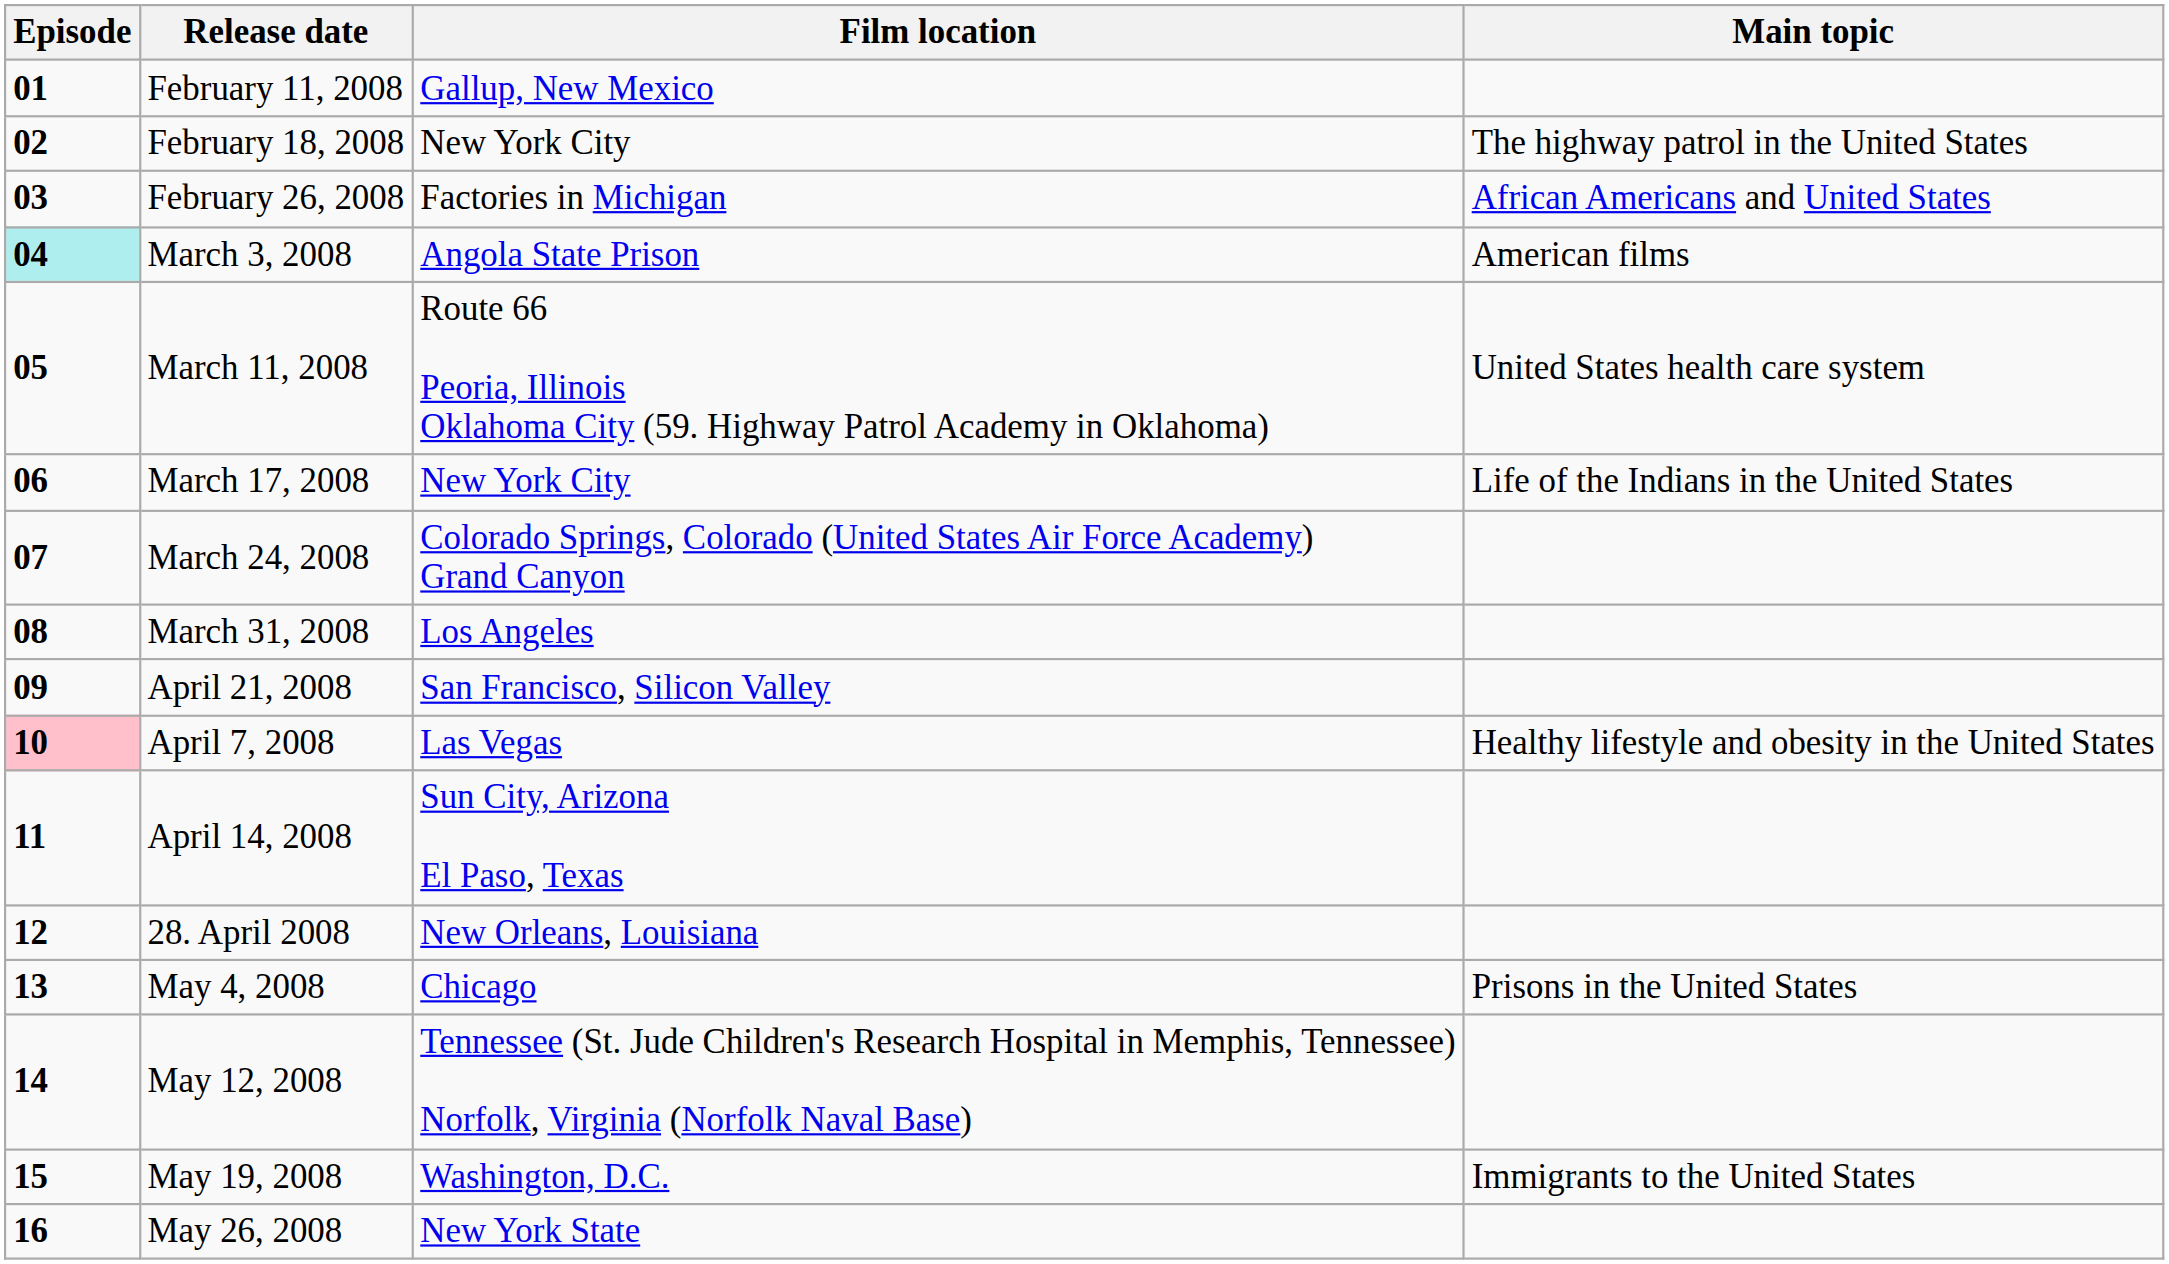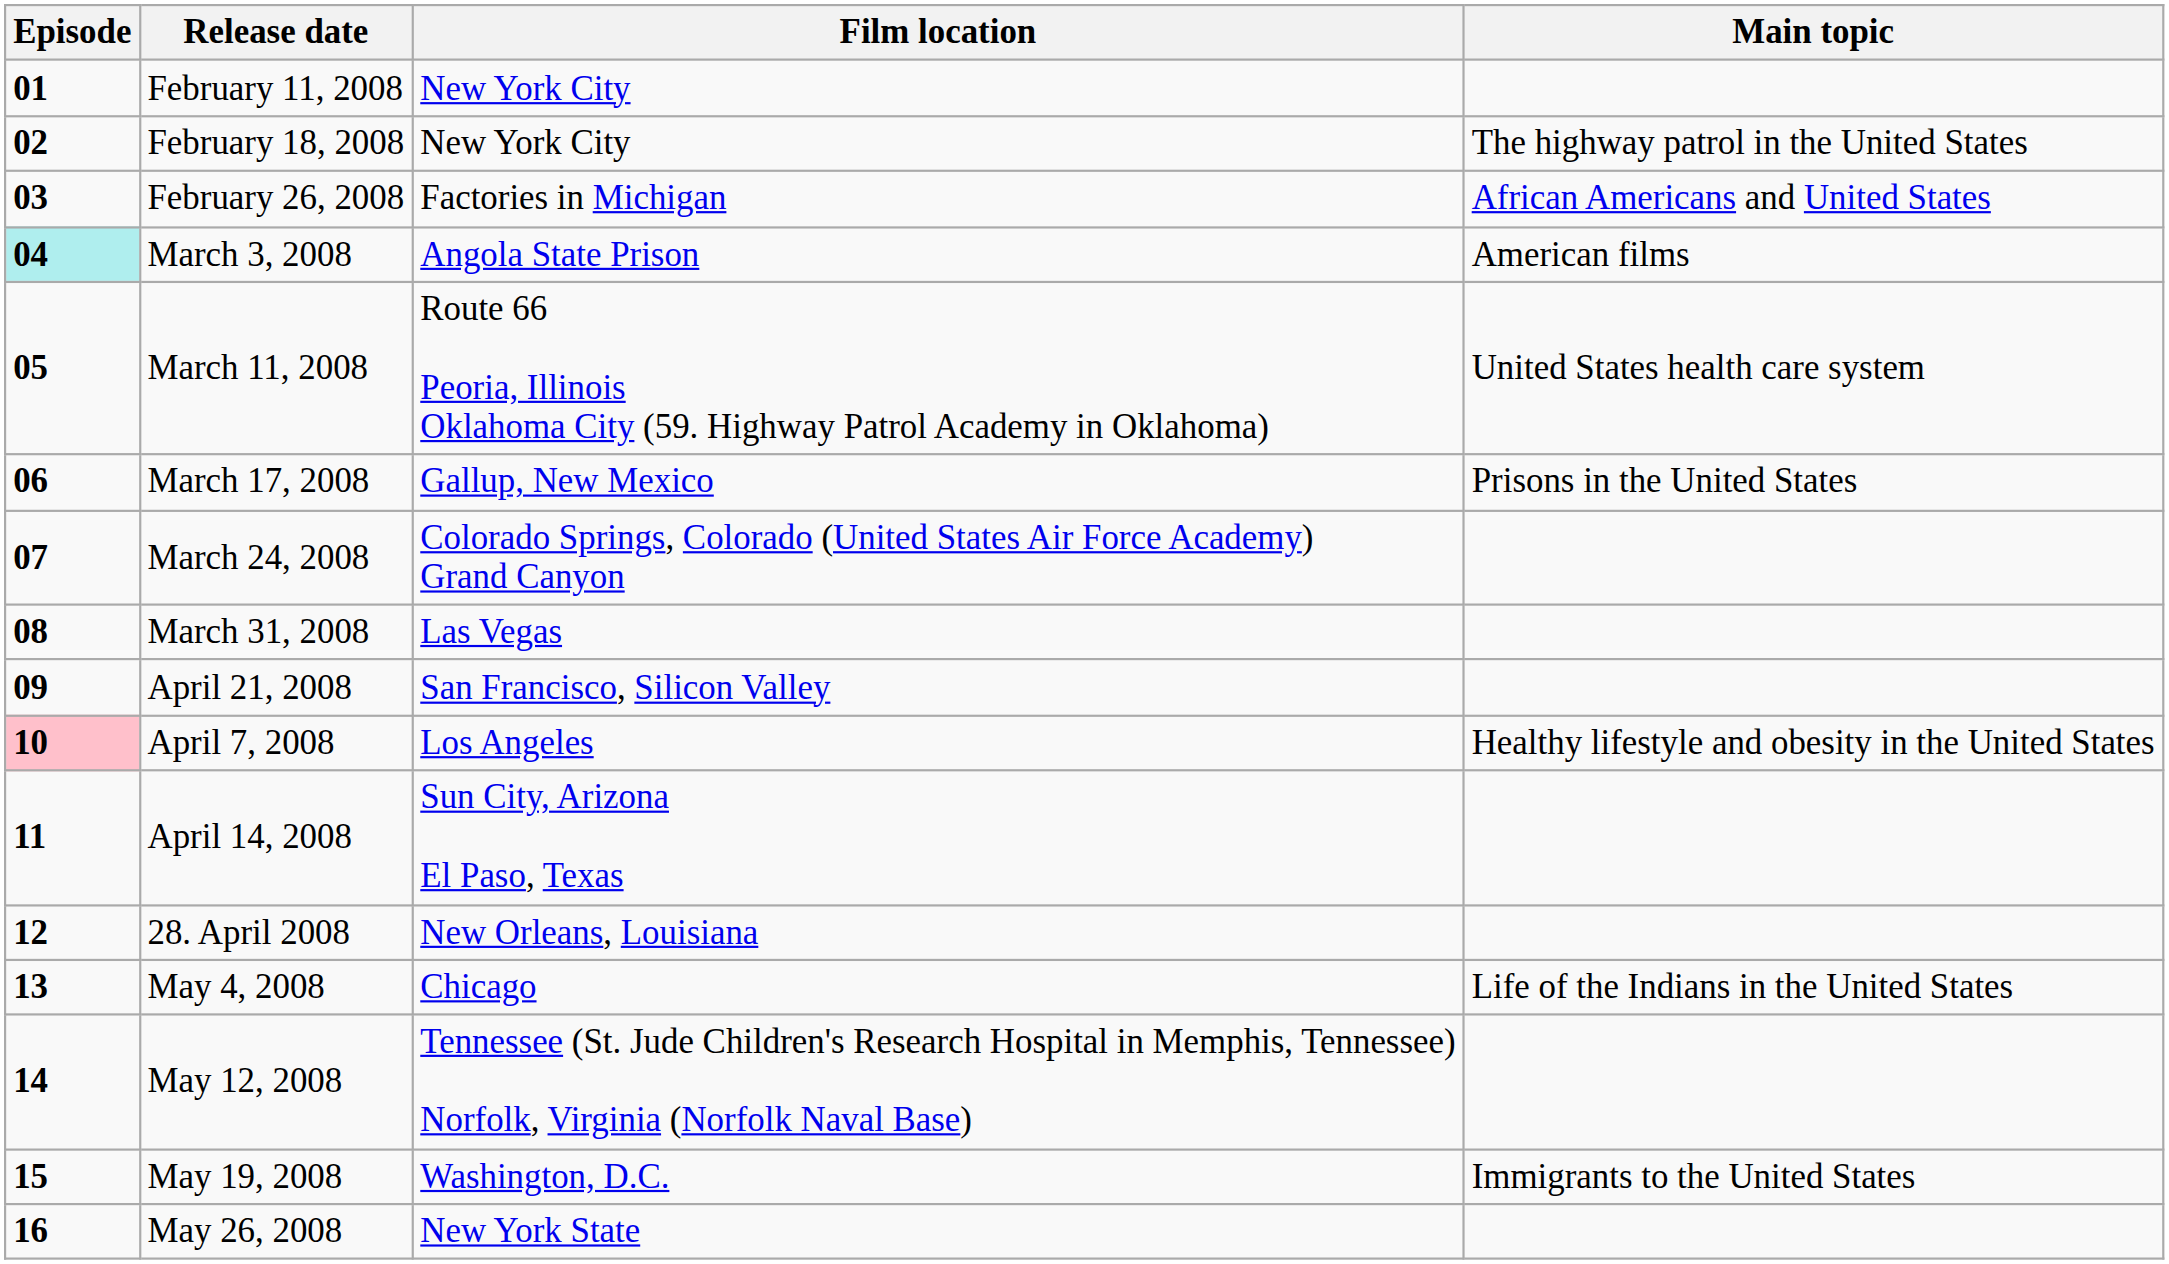February 11, 2008 | Film location: Gallup, New Mexico -> New York City
March 17, 2008 | Film location: New York City -> Gallup, New Mexico
March 17, 2008 | Main topic: Life of the Indians in the United States -> Prisons in the United States
March 31, 2008 | Film location: Los Angeles -> Las Vegas
April 7, 2008 | Film location: Las Vegas -> Los Angeles
May 4, 2008 | Main topic: Prisons in the United States -> Life of the Indians in the United States
